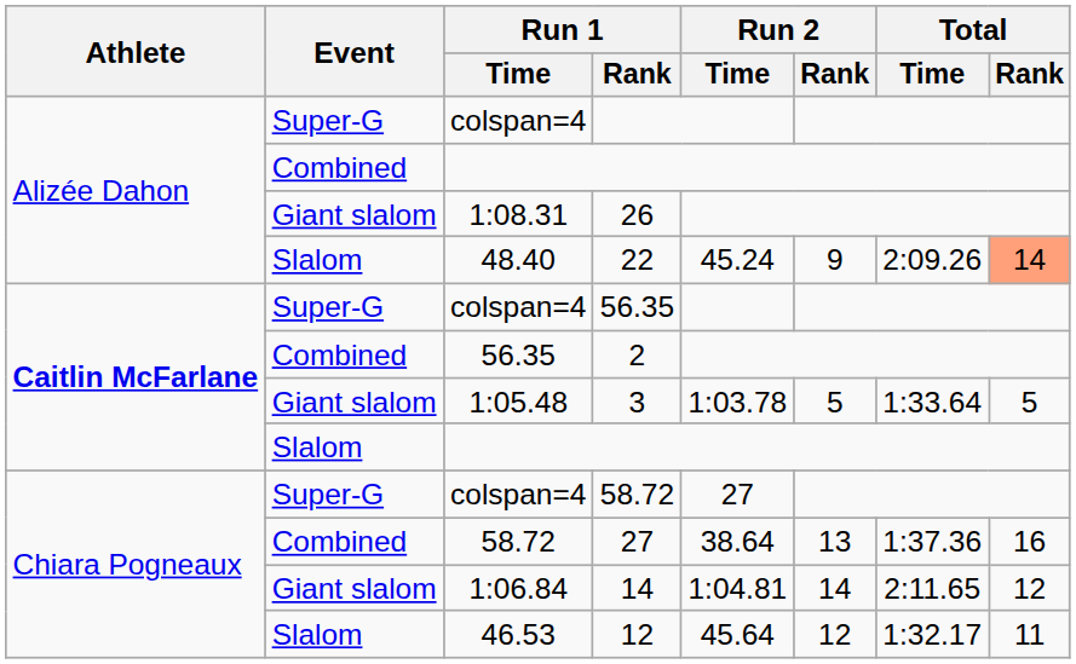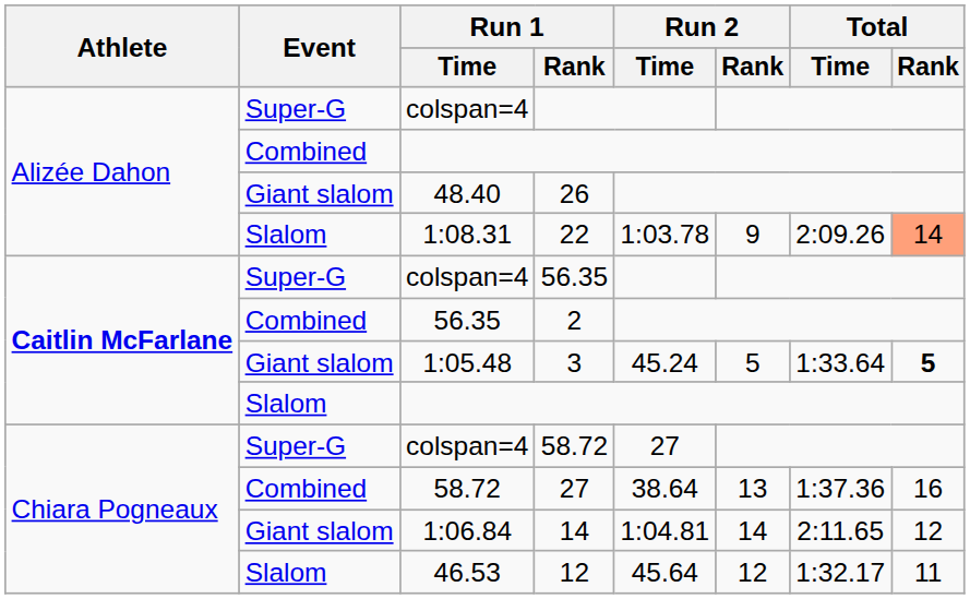26 | Run 1 / Time: 1:08.31 -> 48.40
22 | Run 1 / Time: 48.40 -> 1:08.31
22 | Run 2 / Time: 45.24 -> 1:03.78
3 | Run 2 / Time: 1:03.78 -> 45.24
3 | Total / Rank: normal -> bold
